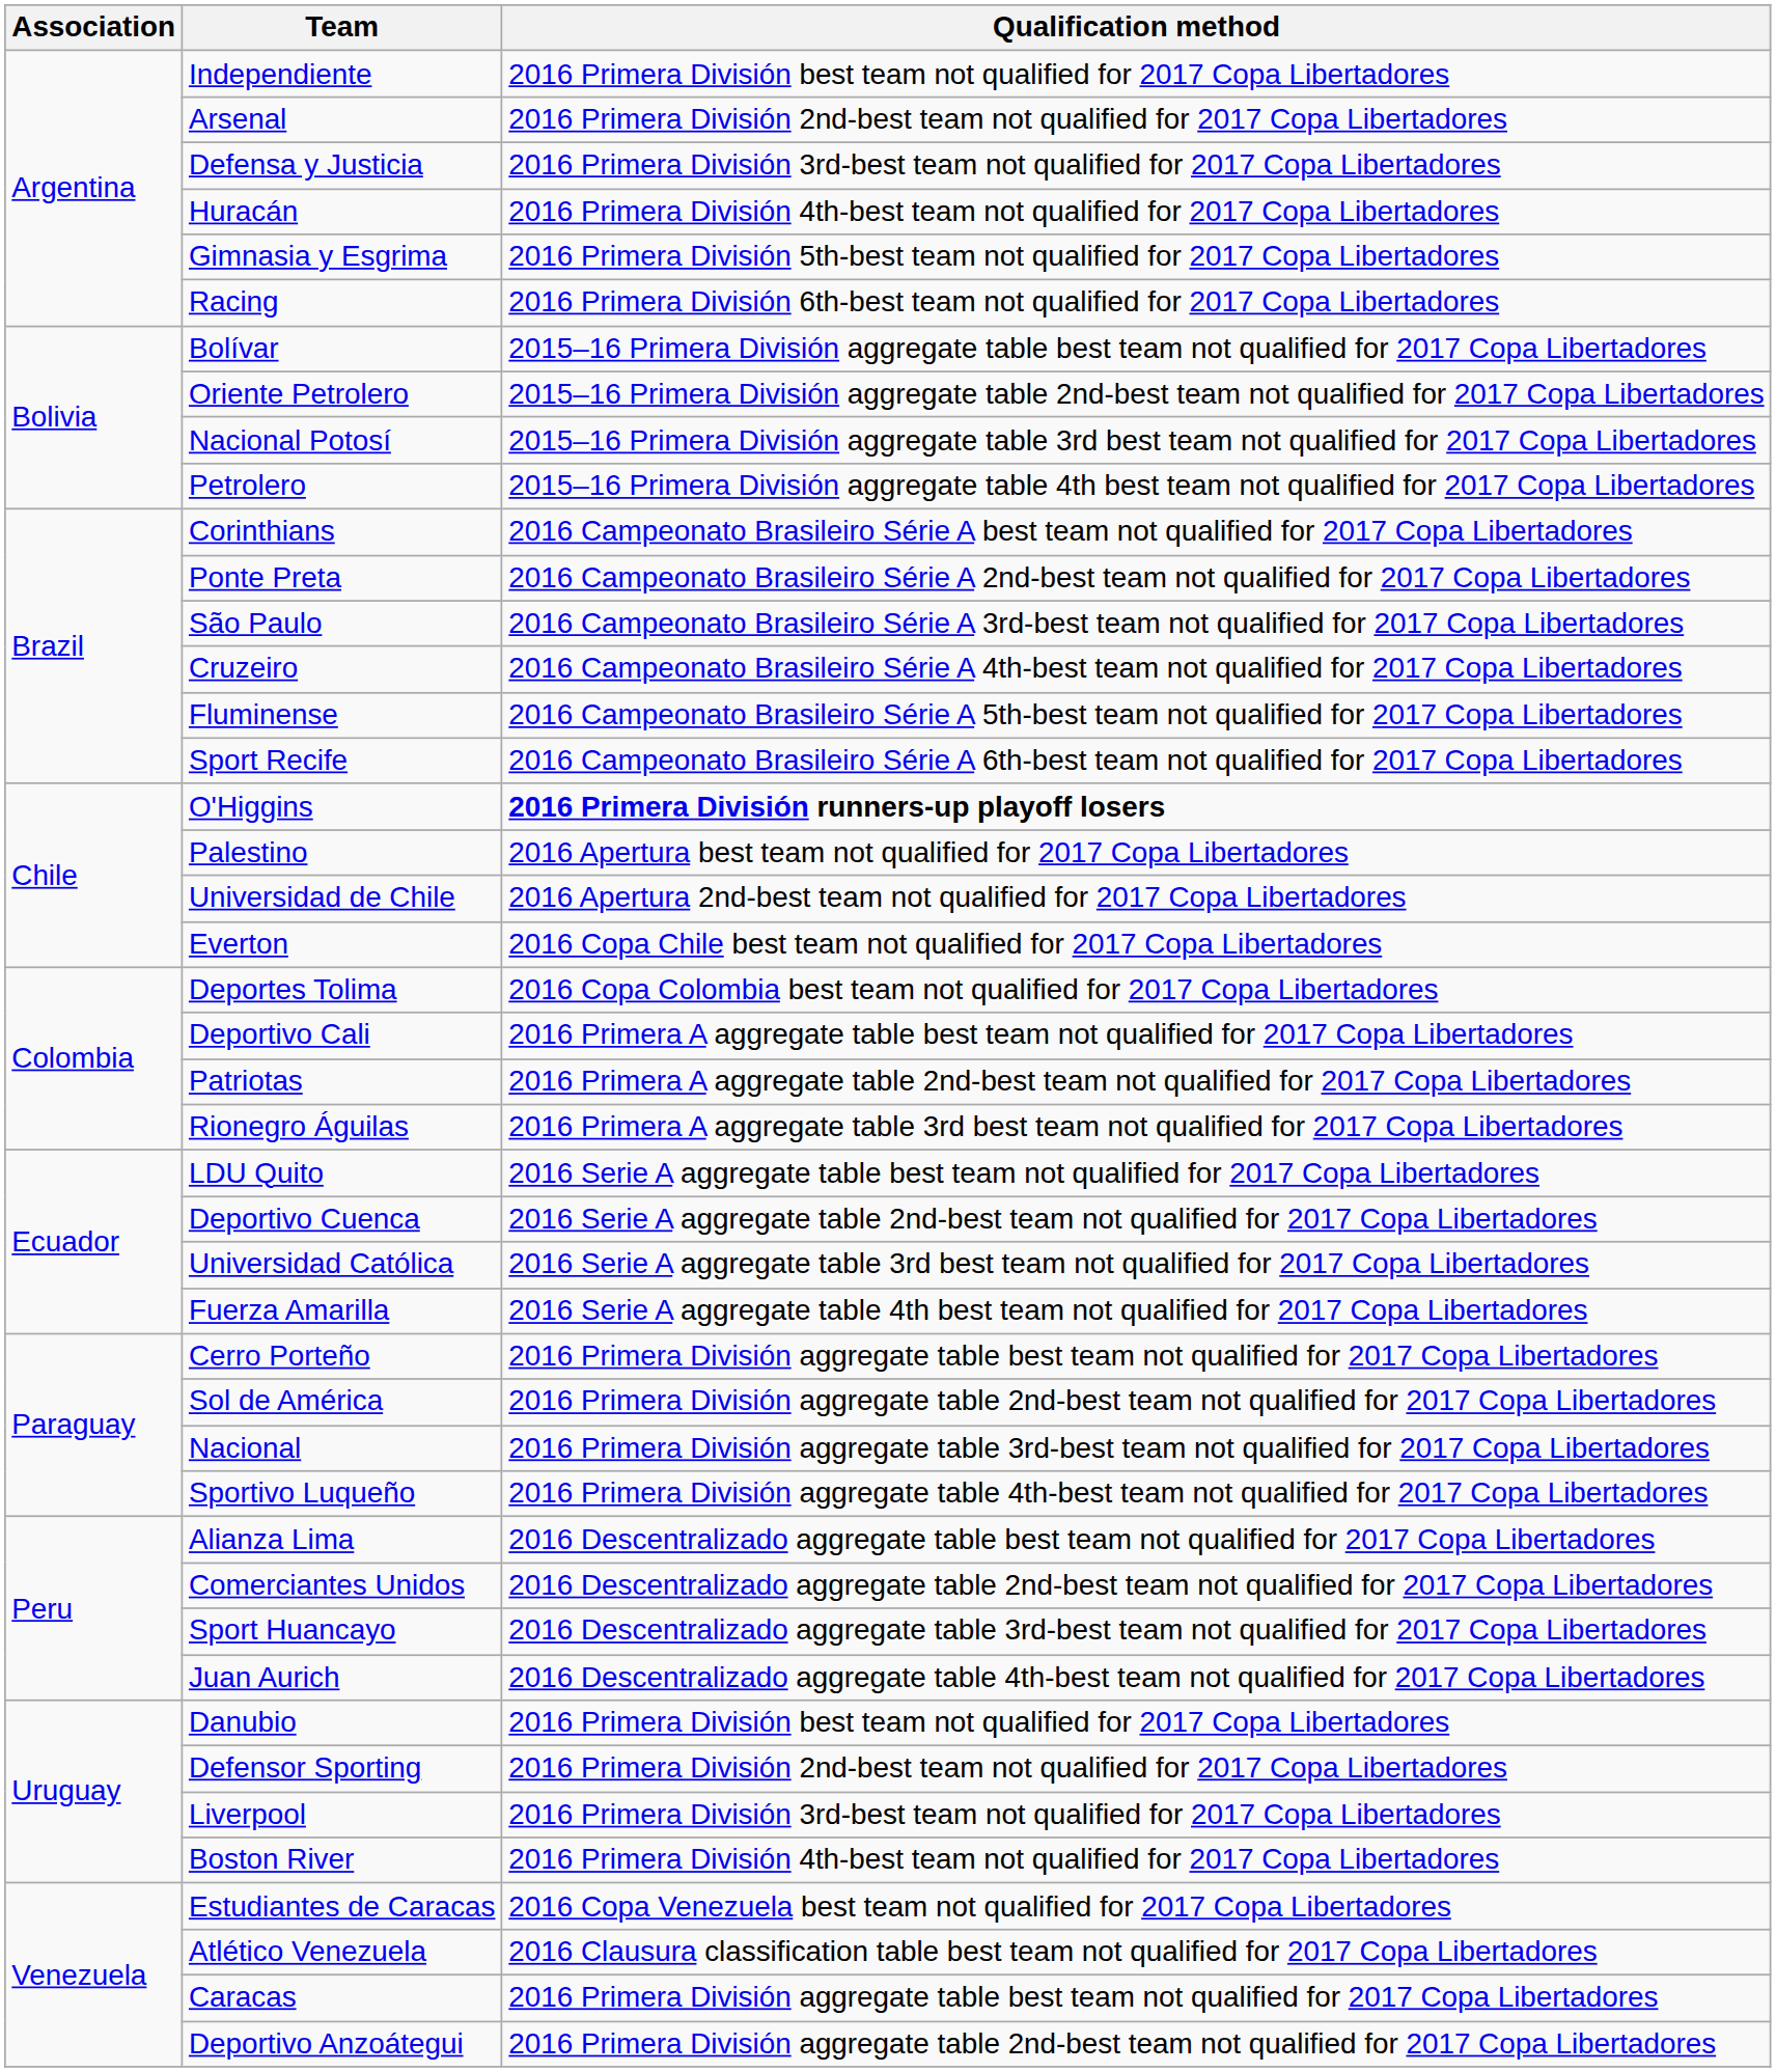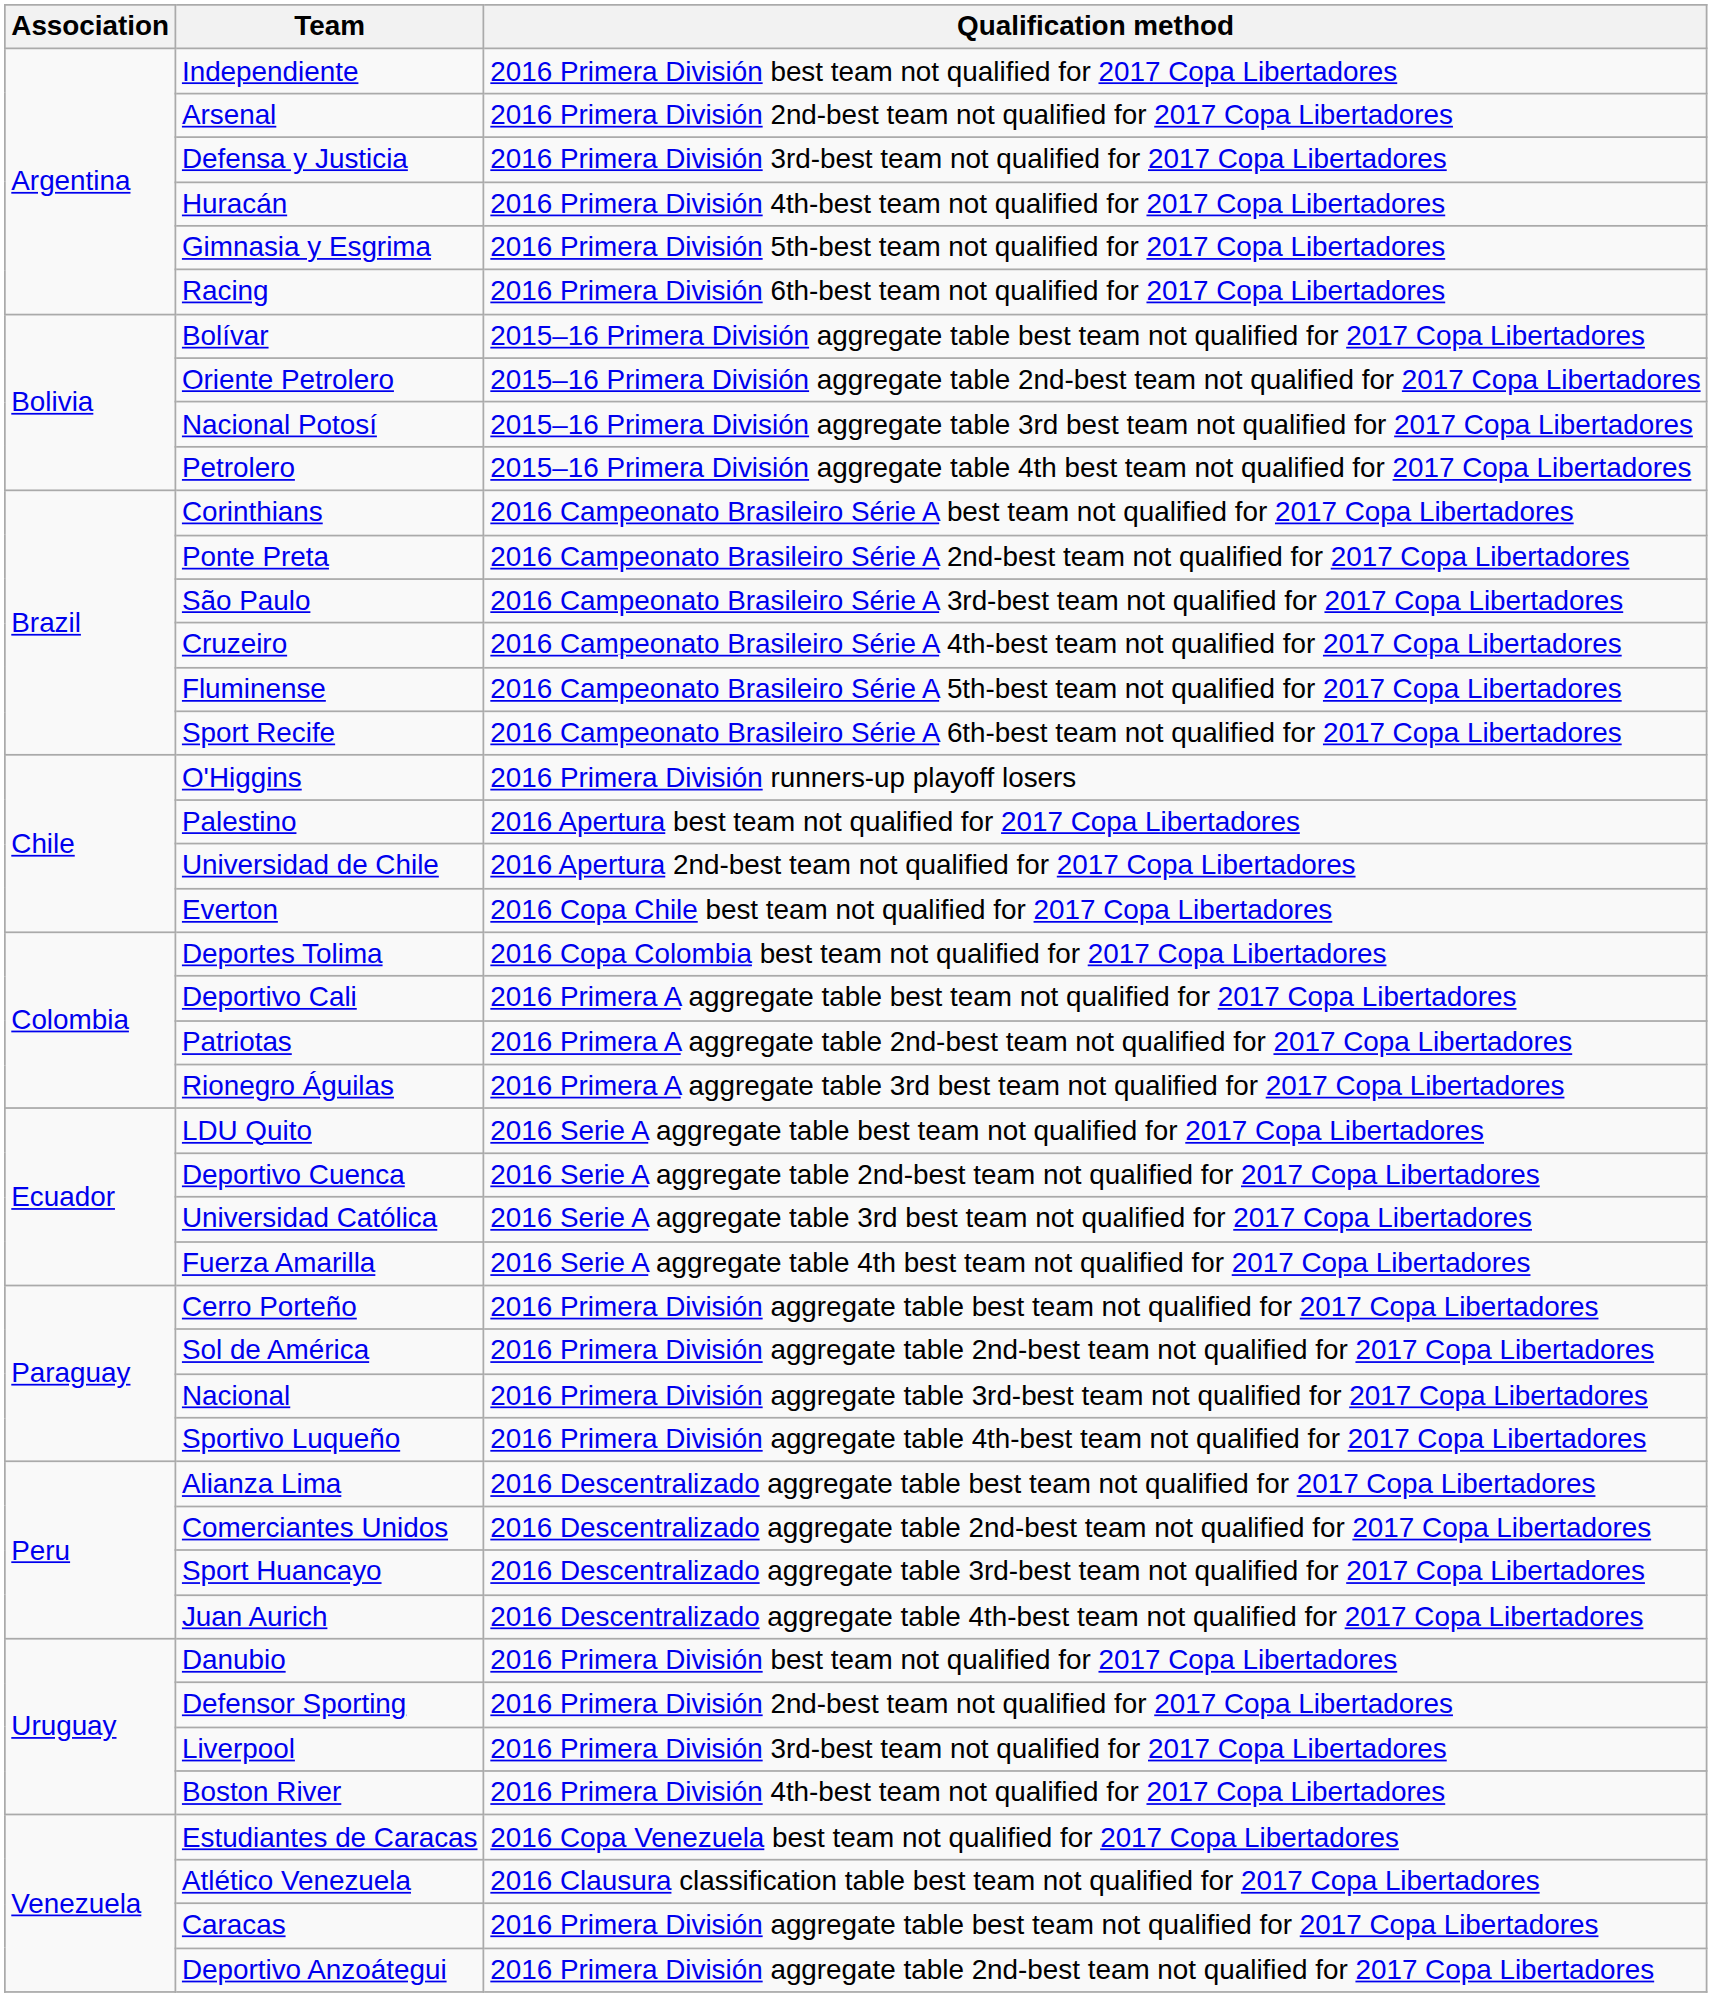O'Higgins | Qualification method: bold -> normal
